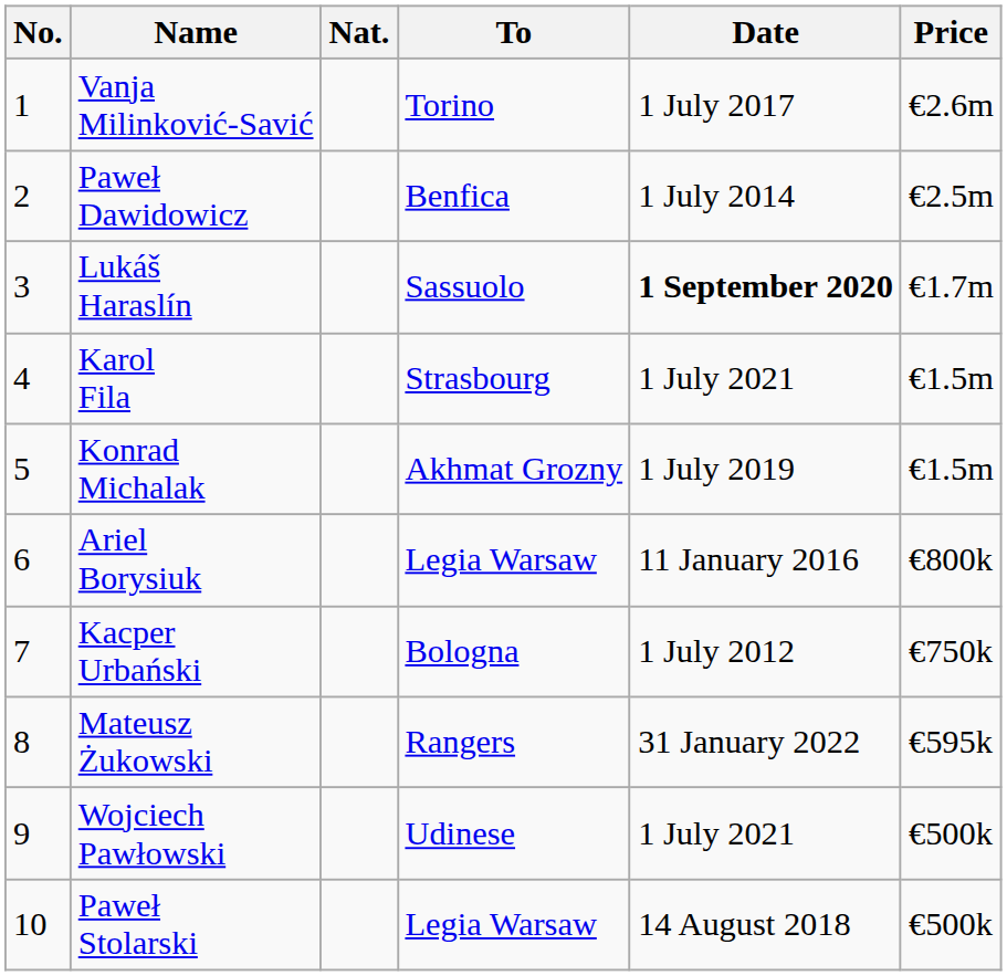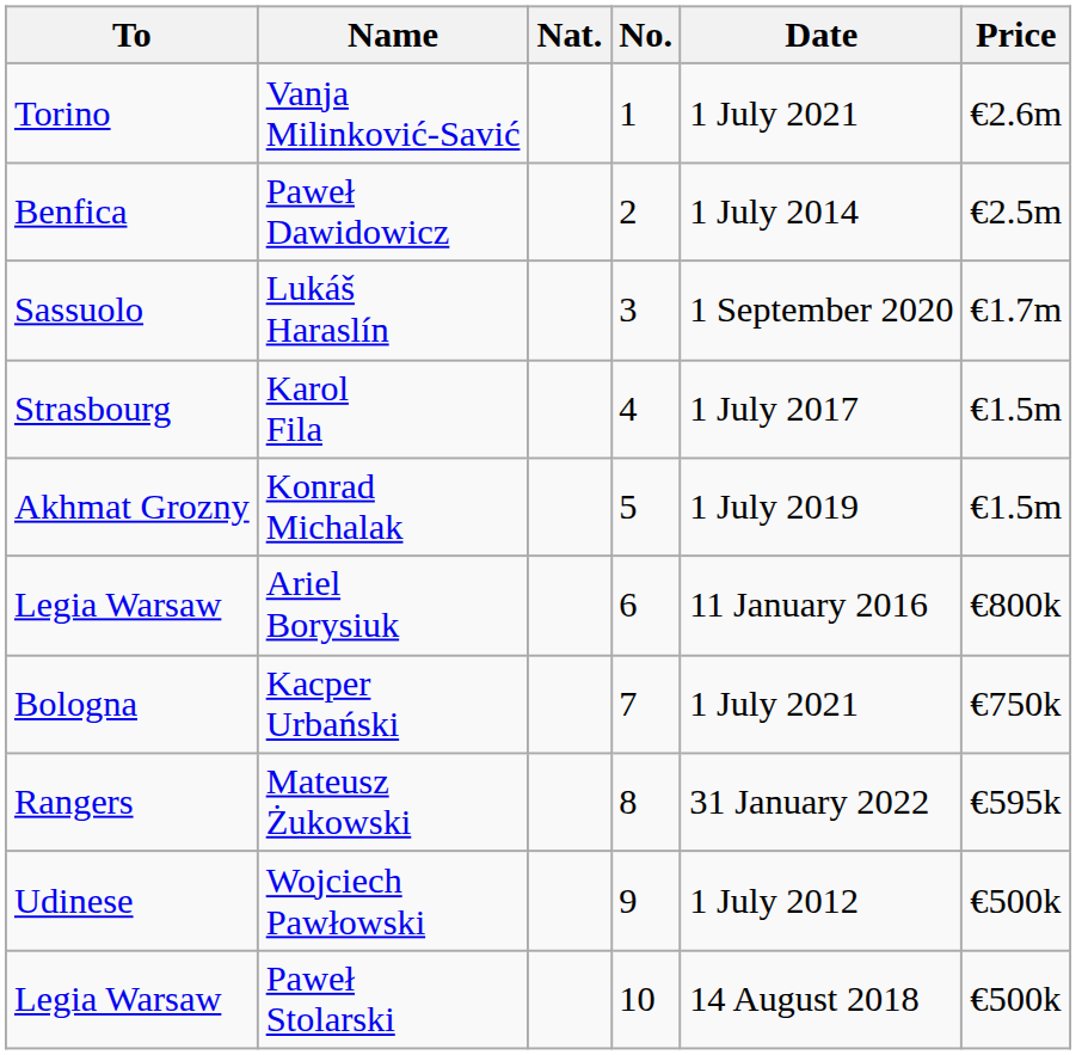columns swapped: No. <-> To
Vanja Milinković-Savić | Date: 1 July 2017 -> 1 July 2021
Lukáš Haraslín | Date: bold -> normal
Karol Fila | Date: 1 July 2021 -> 1 July 2017
Kacper Urbański | Date: 1 July 2012 -> 1 July 2021
Wojciech Pawłowski | Date: 1 July 2021 -> 1 July 2012
